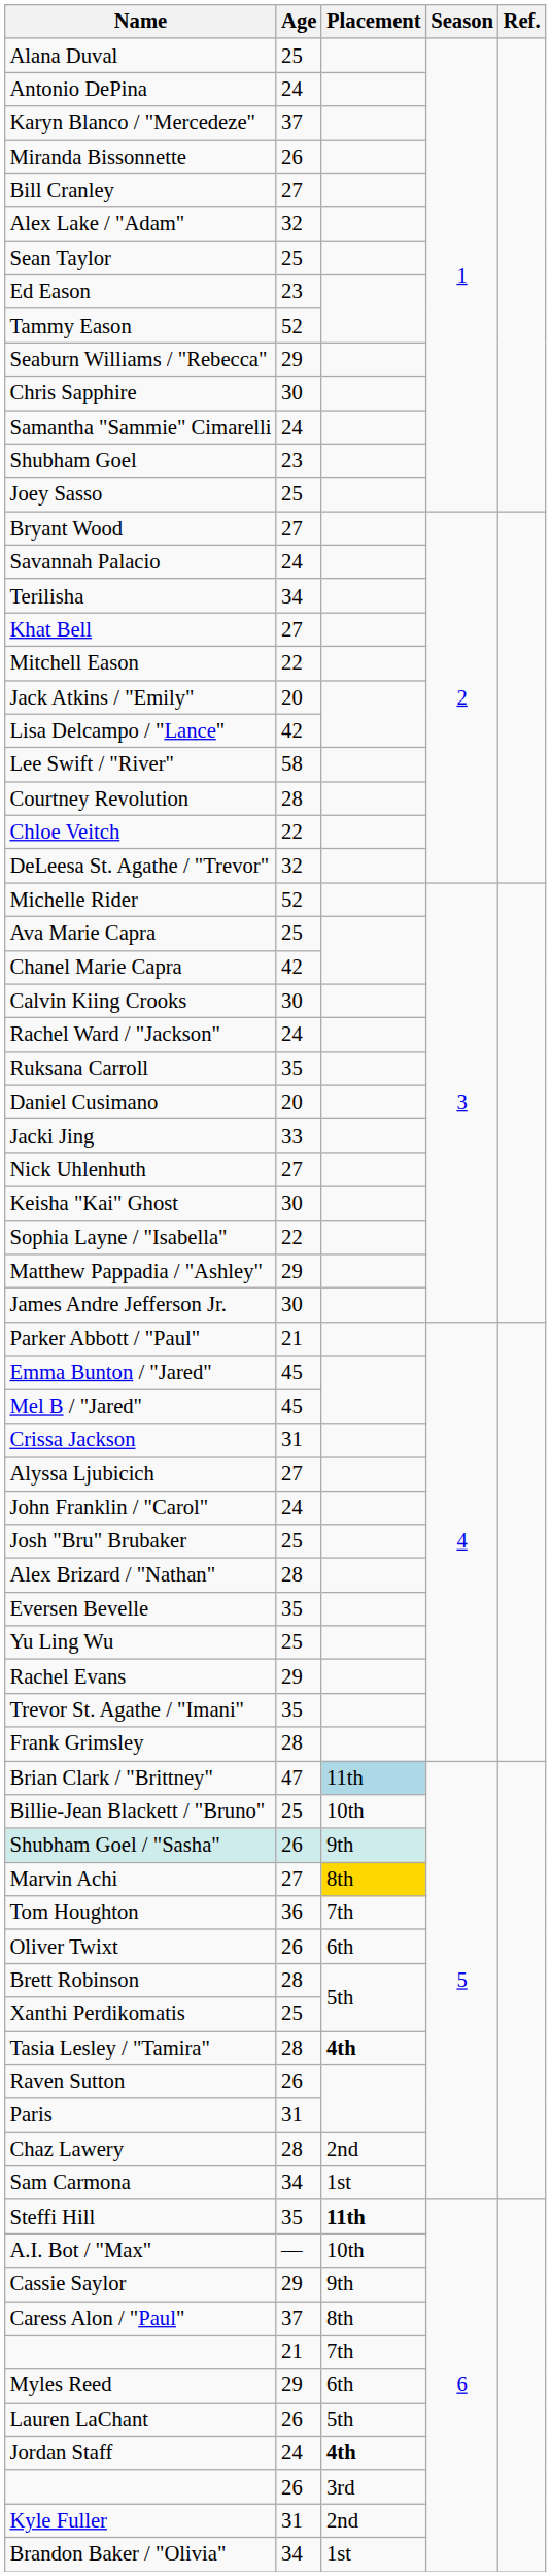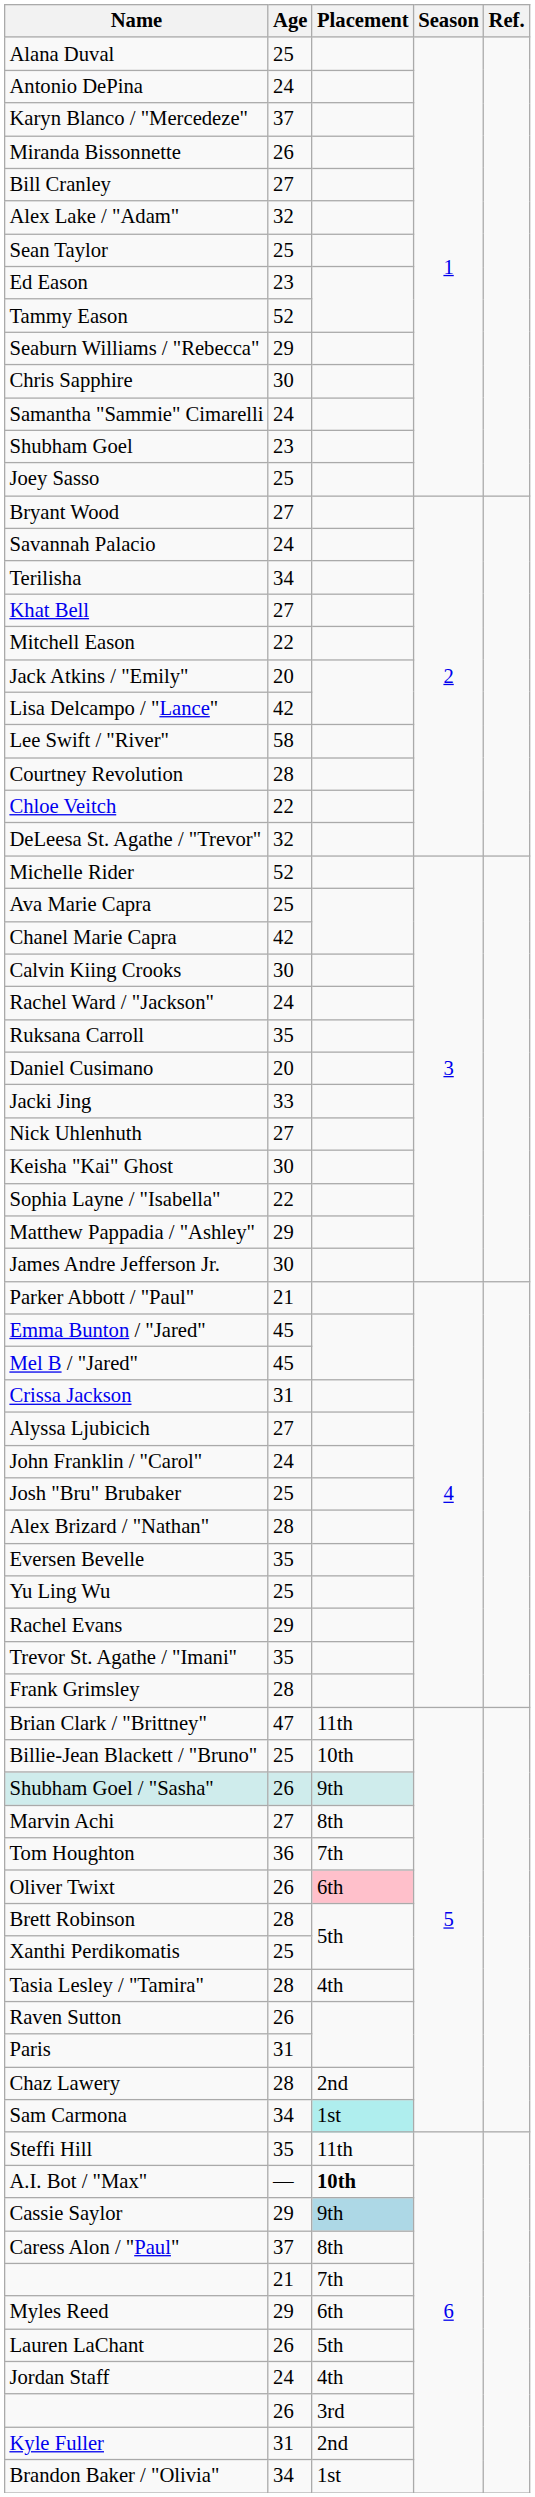Brian Clark / "Brittney" | Placement: lightblue background -> no background
Marvin Achi | Placement: gold background -> no background
Oliver Twixt | Placement: no background -> pink background
Tasia Lesley / "Tamira" | Placement: bold -> normal
Sam Carmona | Placement: no background -> paleturquoise background
Steffi Hill | Placement: bold -> normal
A.I. Bot / "Max" | Placement: normal -> bold
Cassie Saylor | Placement: no background -> lightblue background
Jordan Staff | Placement: bold -> normal
